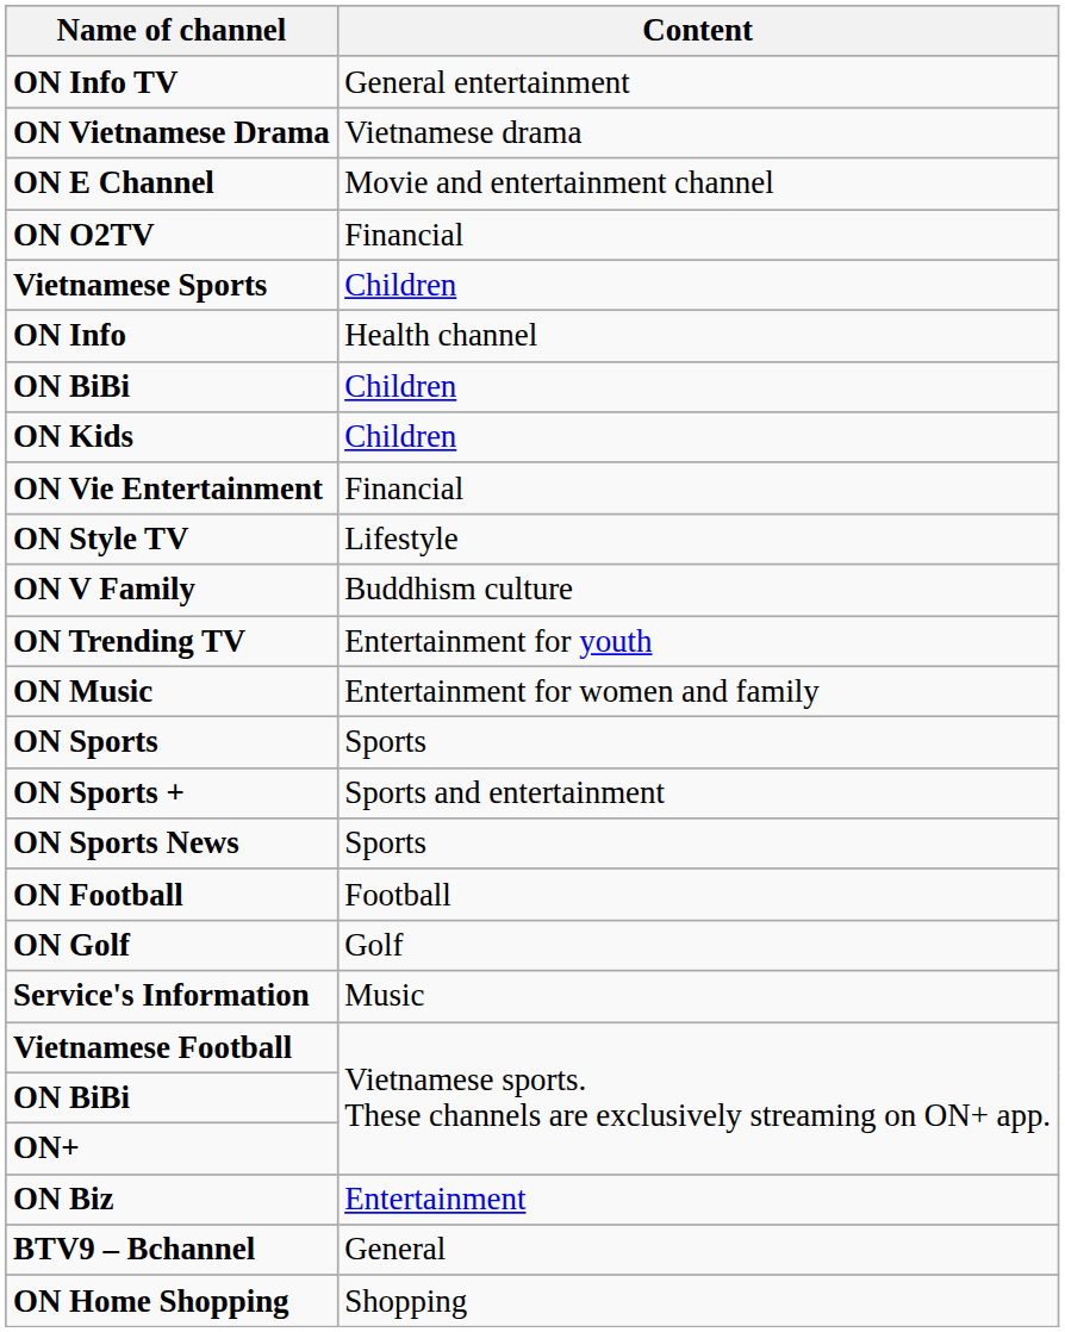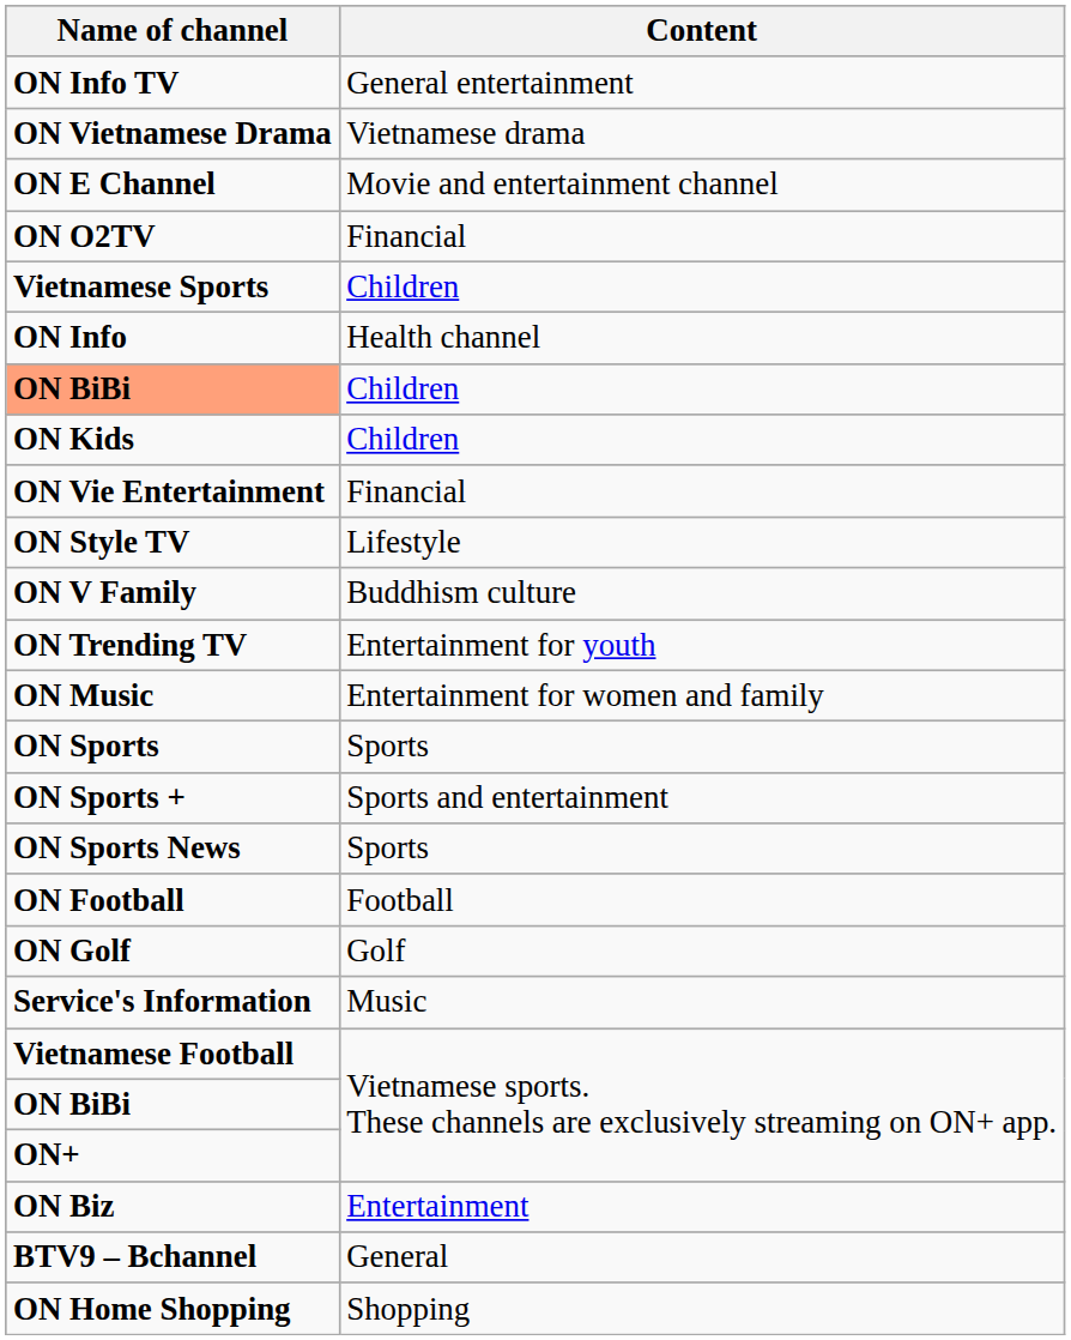row 8 | Name of channel: no background -> lightsalmon background
